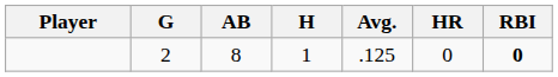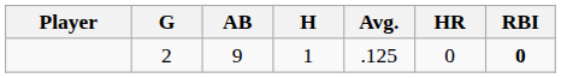row 2 | AB: 8 -> 9
